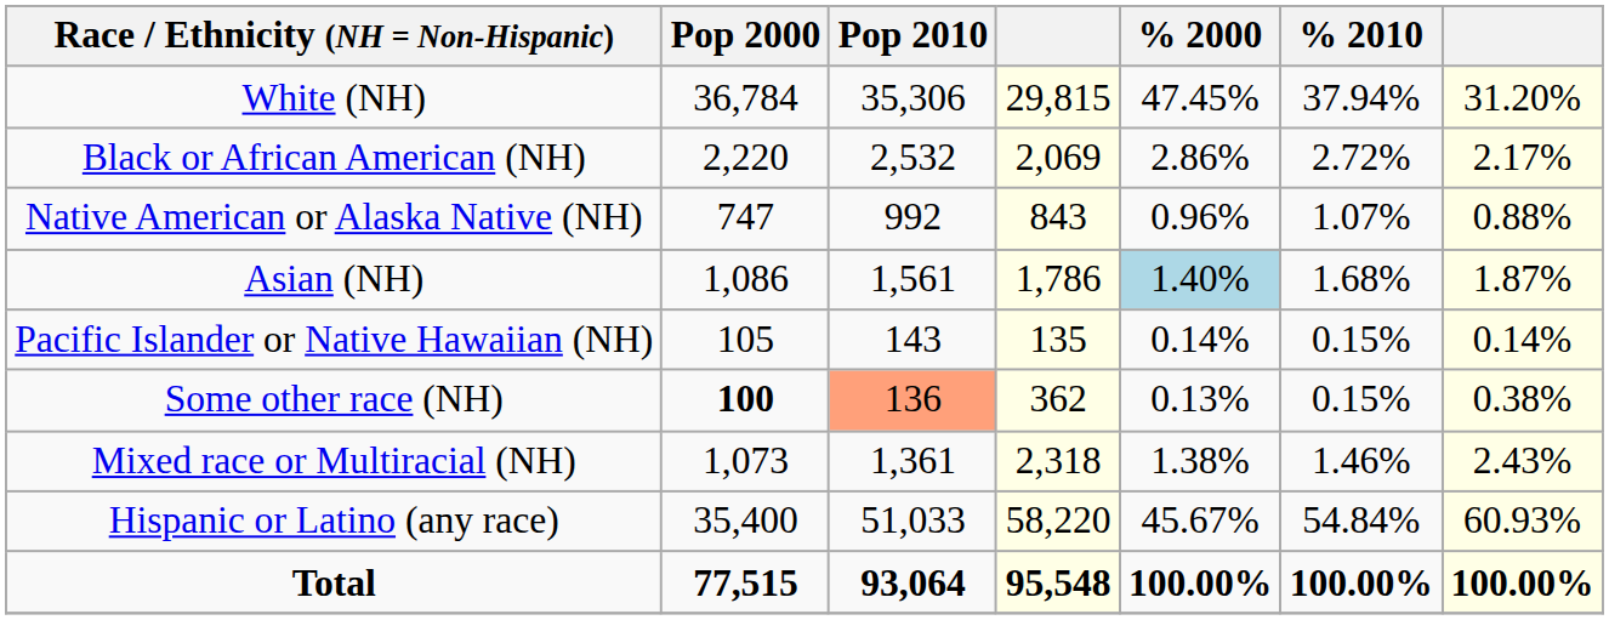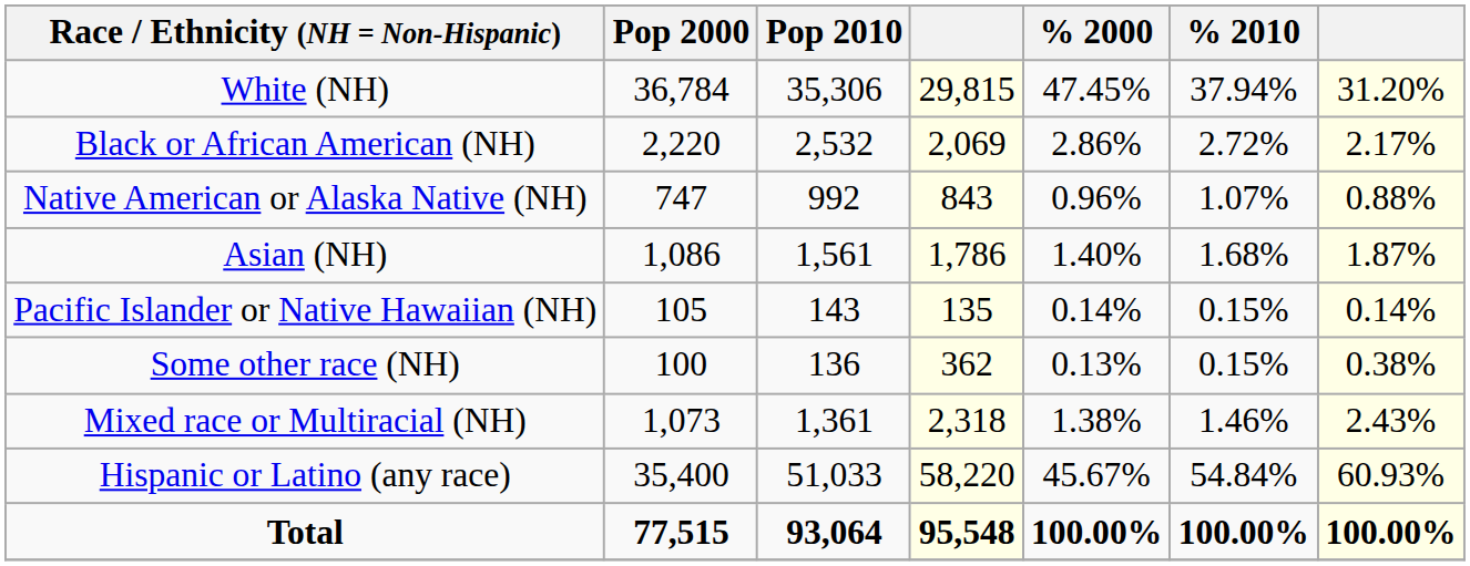Asian (NH) | % 2000: lightblue background -> no background
Some other race (NH) | Pop 2000: bold -> normal
Some other race (NH) | Pop 2010: lightsalmon background -> no background
